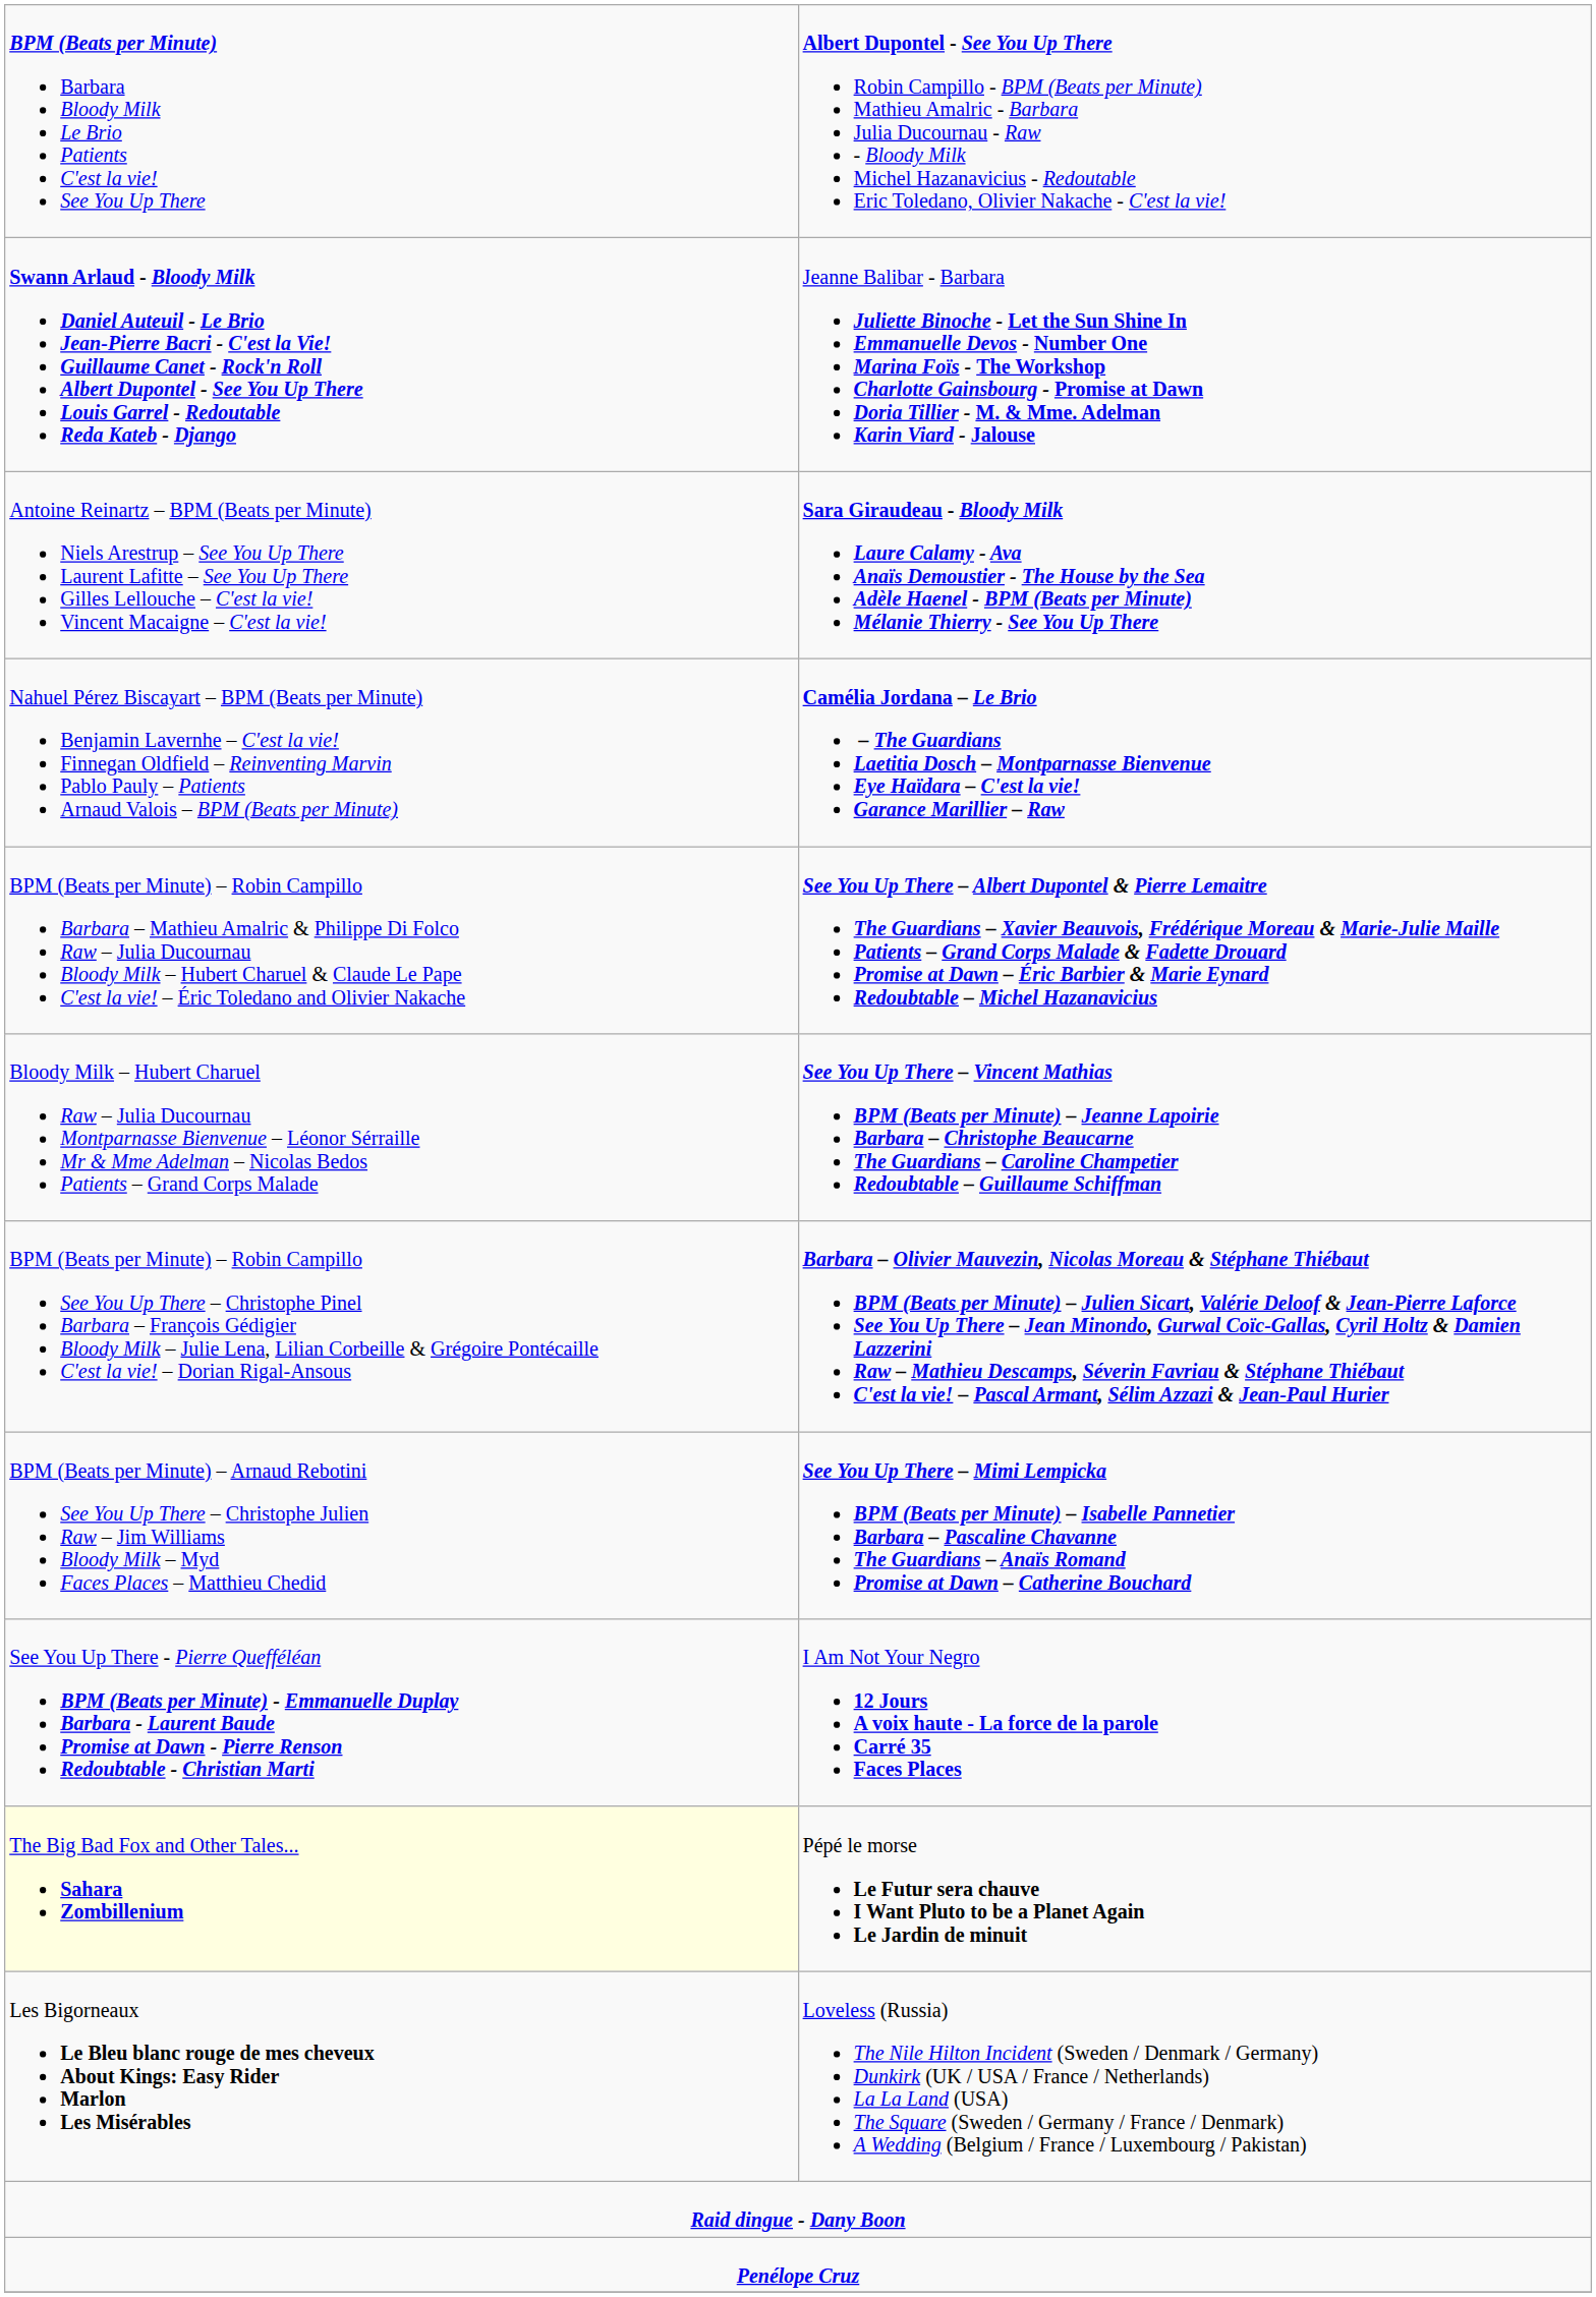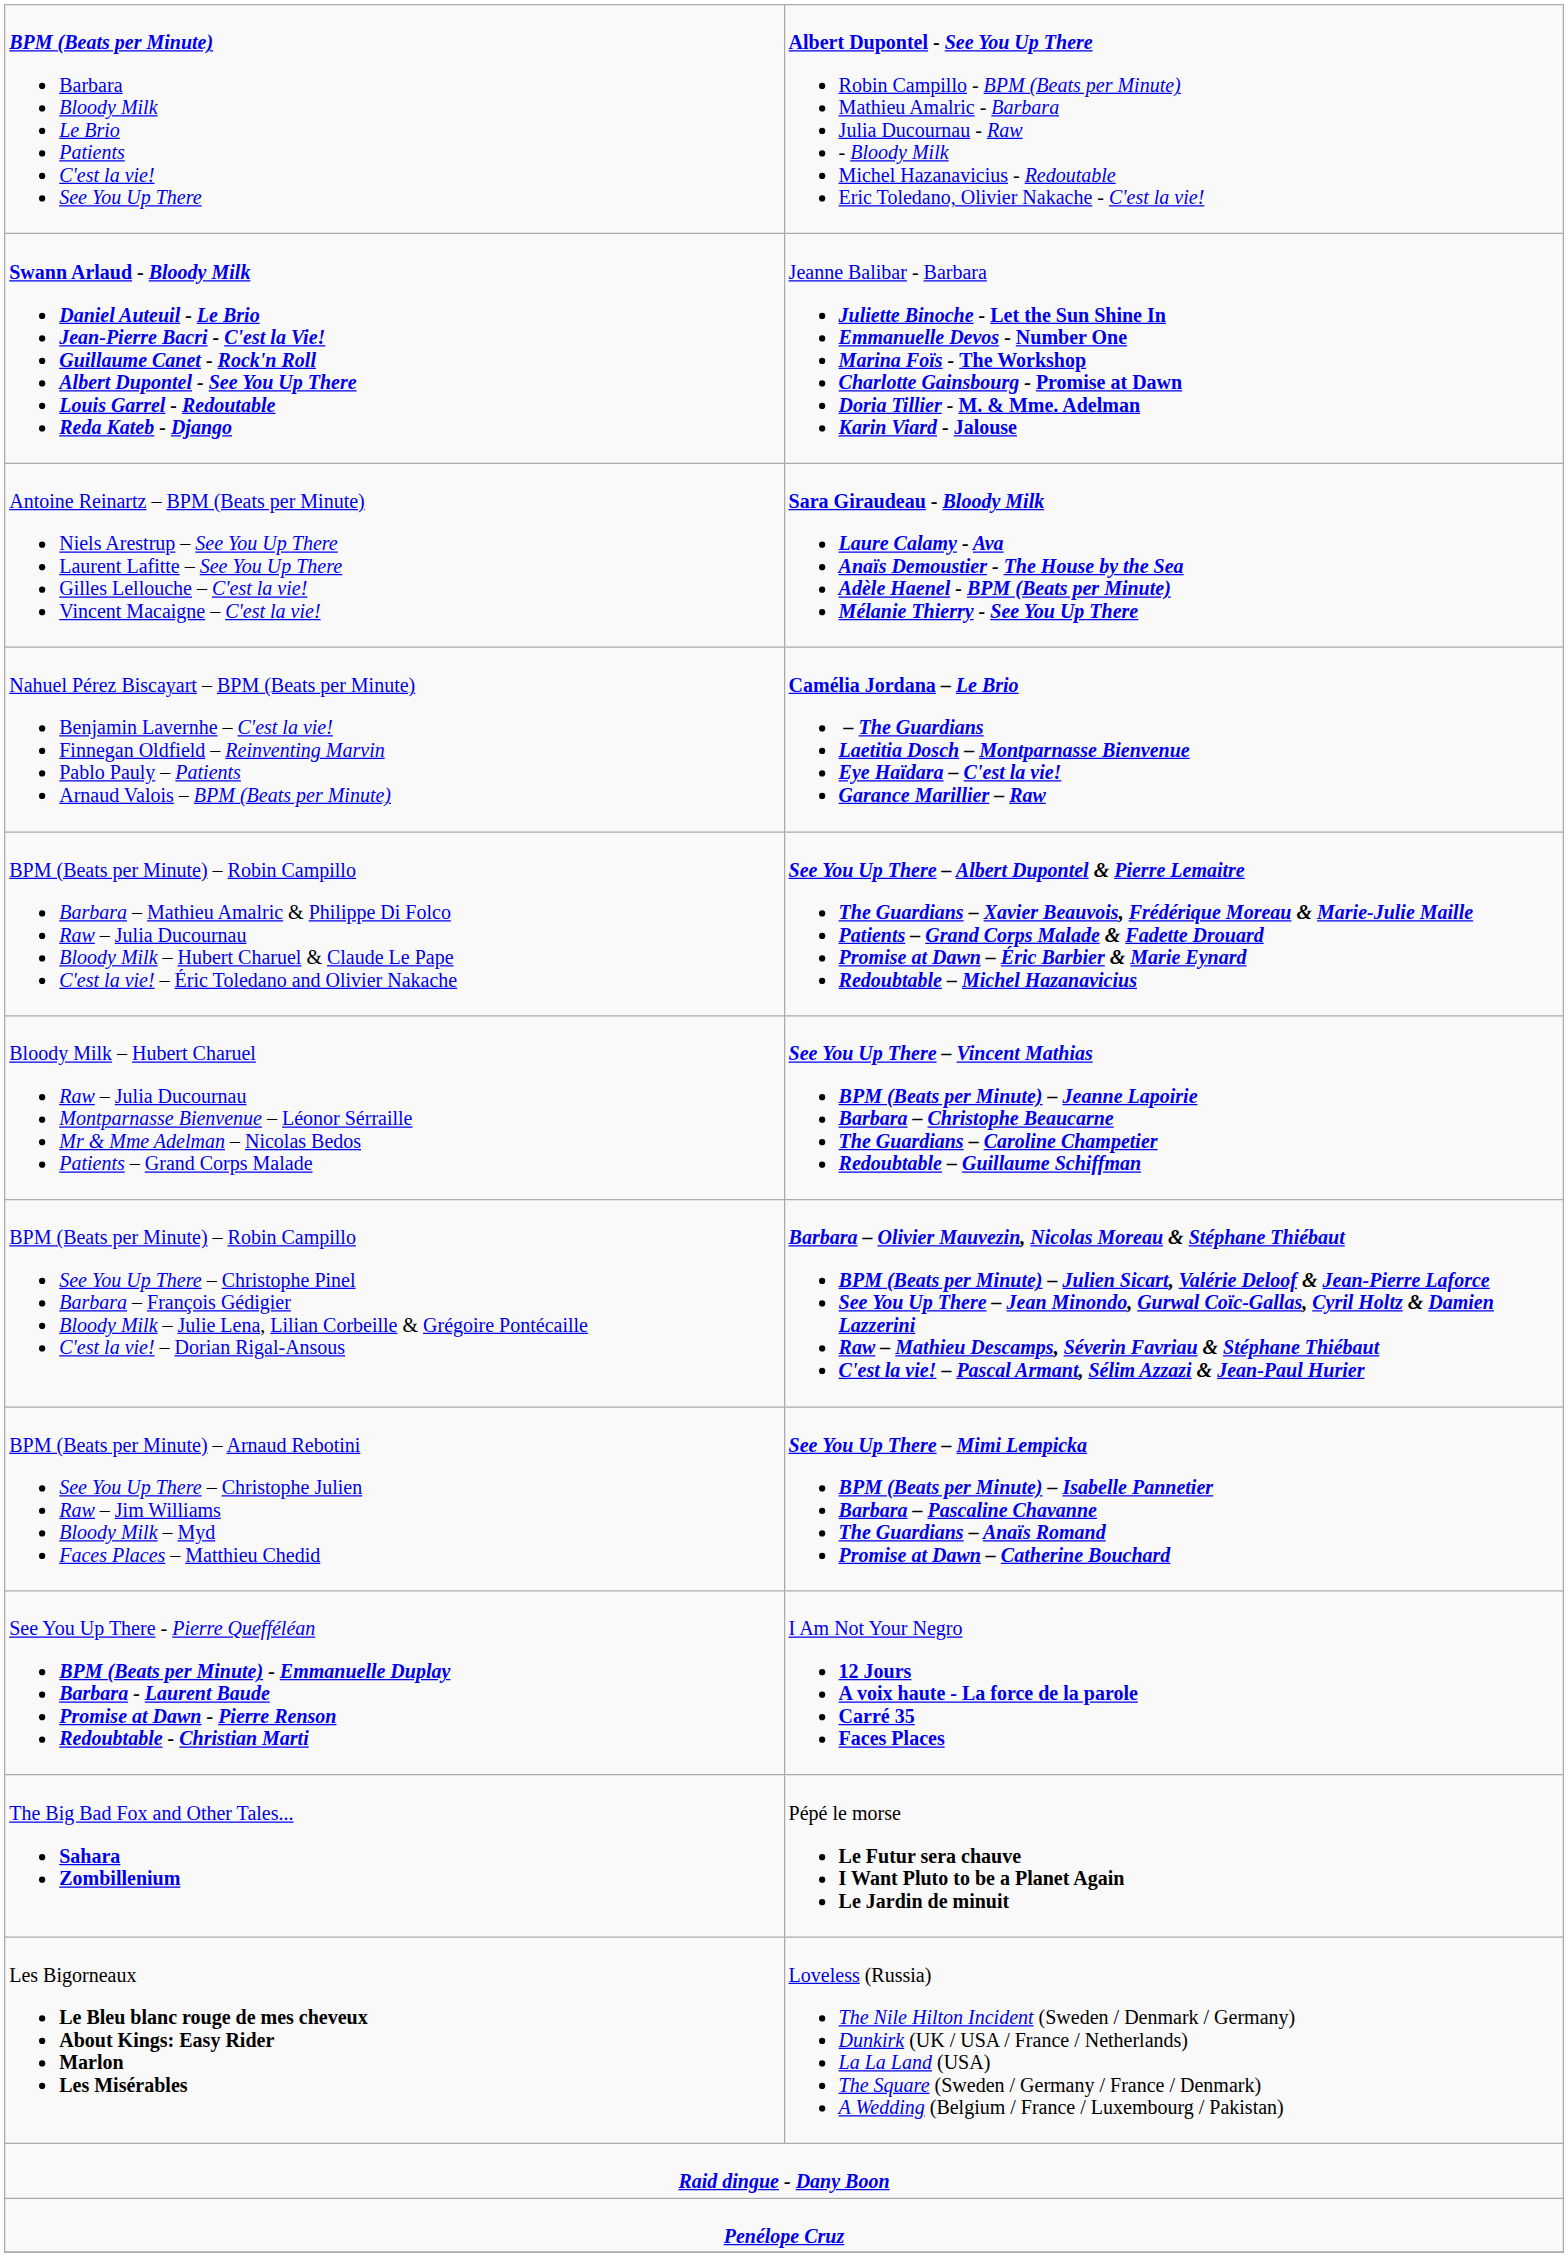The Big Bad Fox and Other Tales... Sahara Zombillenium | column 1: lightyellow background -> no background
